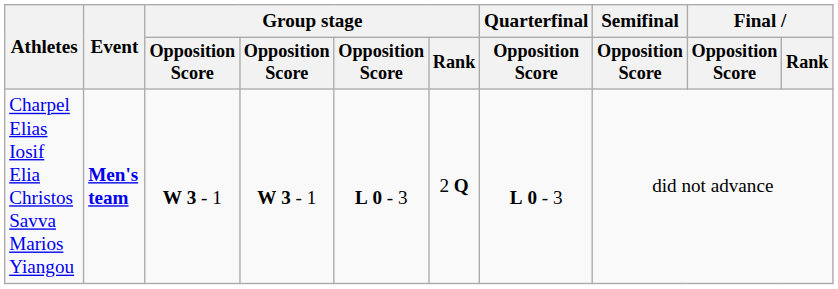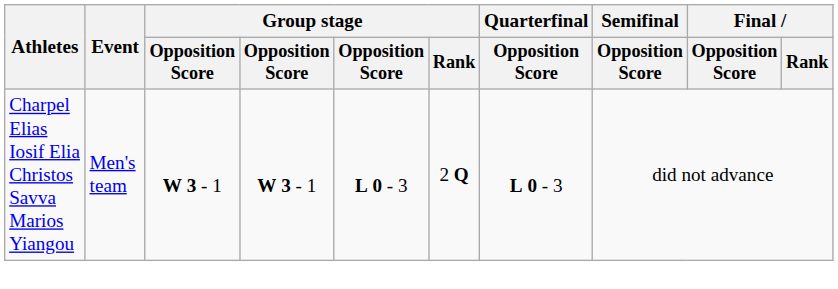Charpel Elias Iosif Elia Christos Savva Marios Yiangou | Event: bold -> normal
